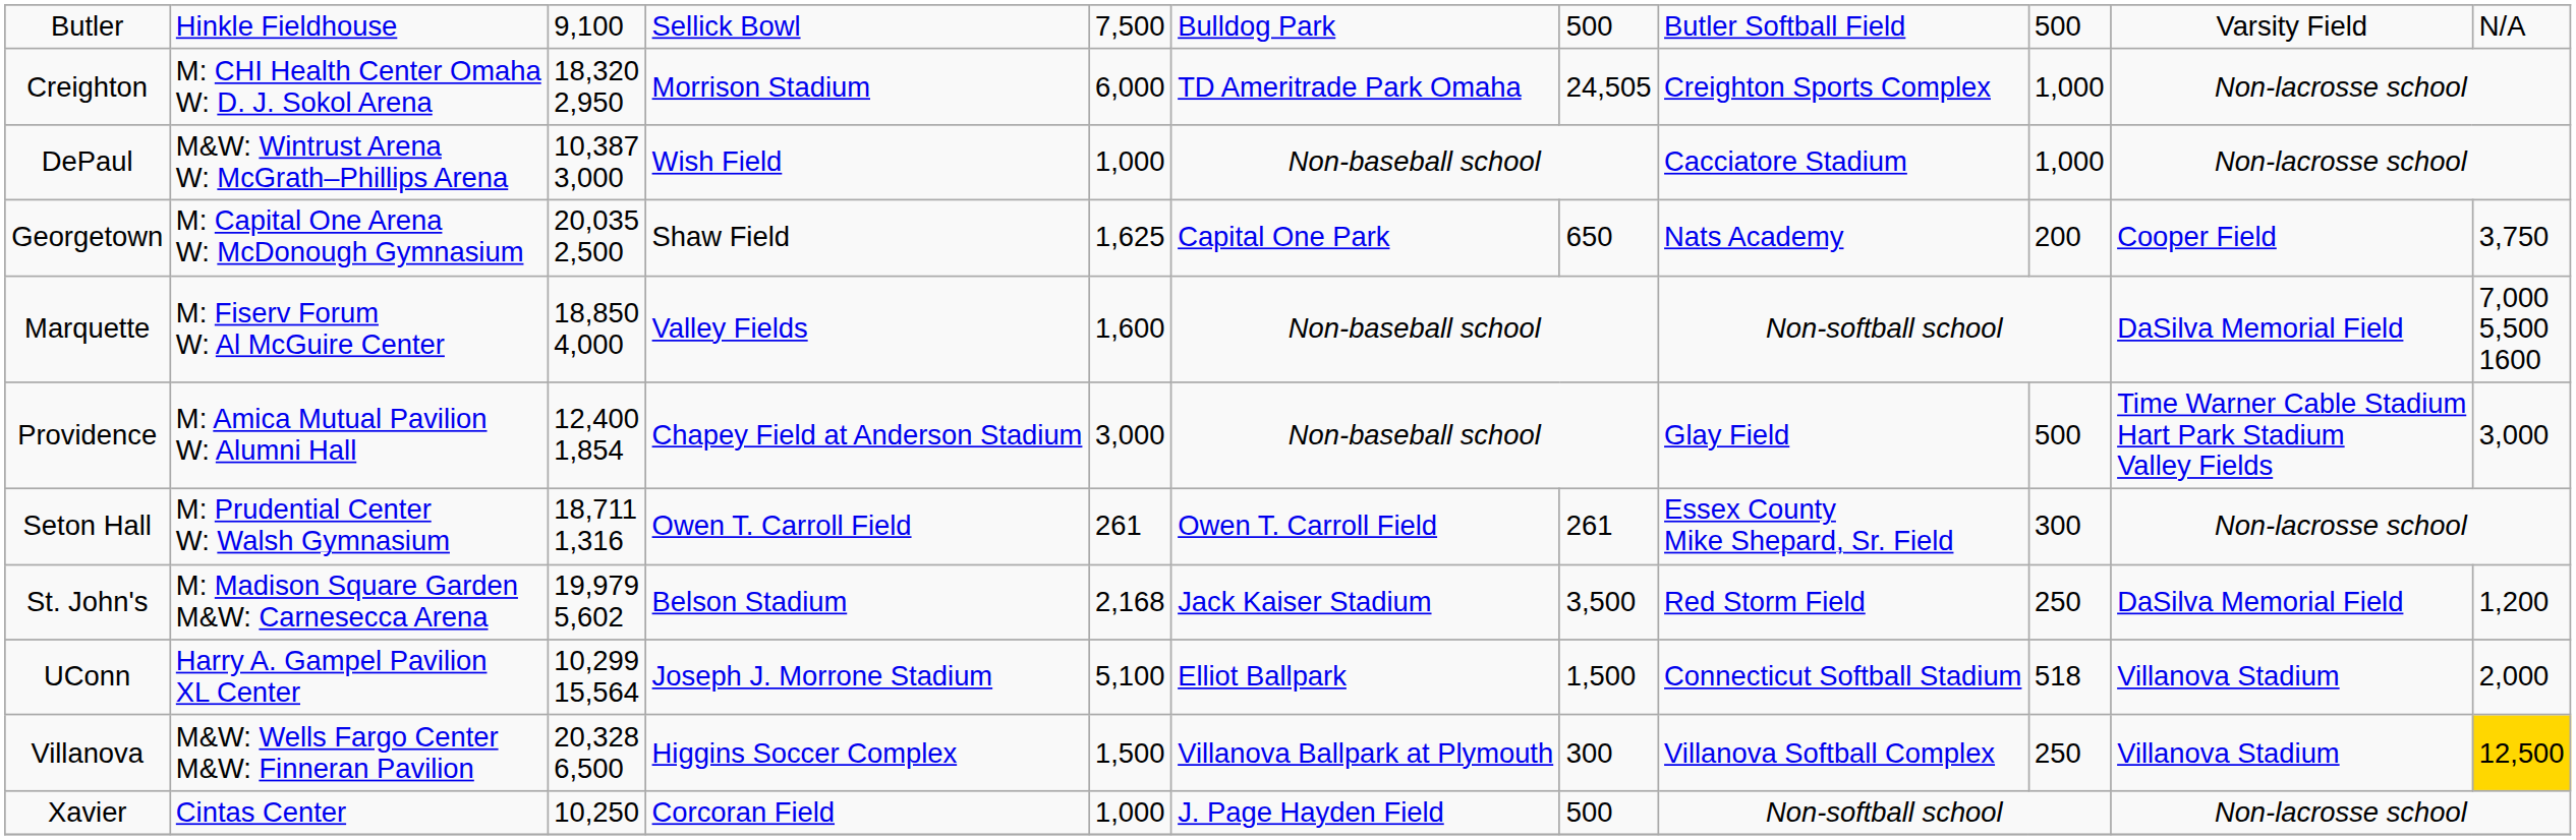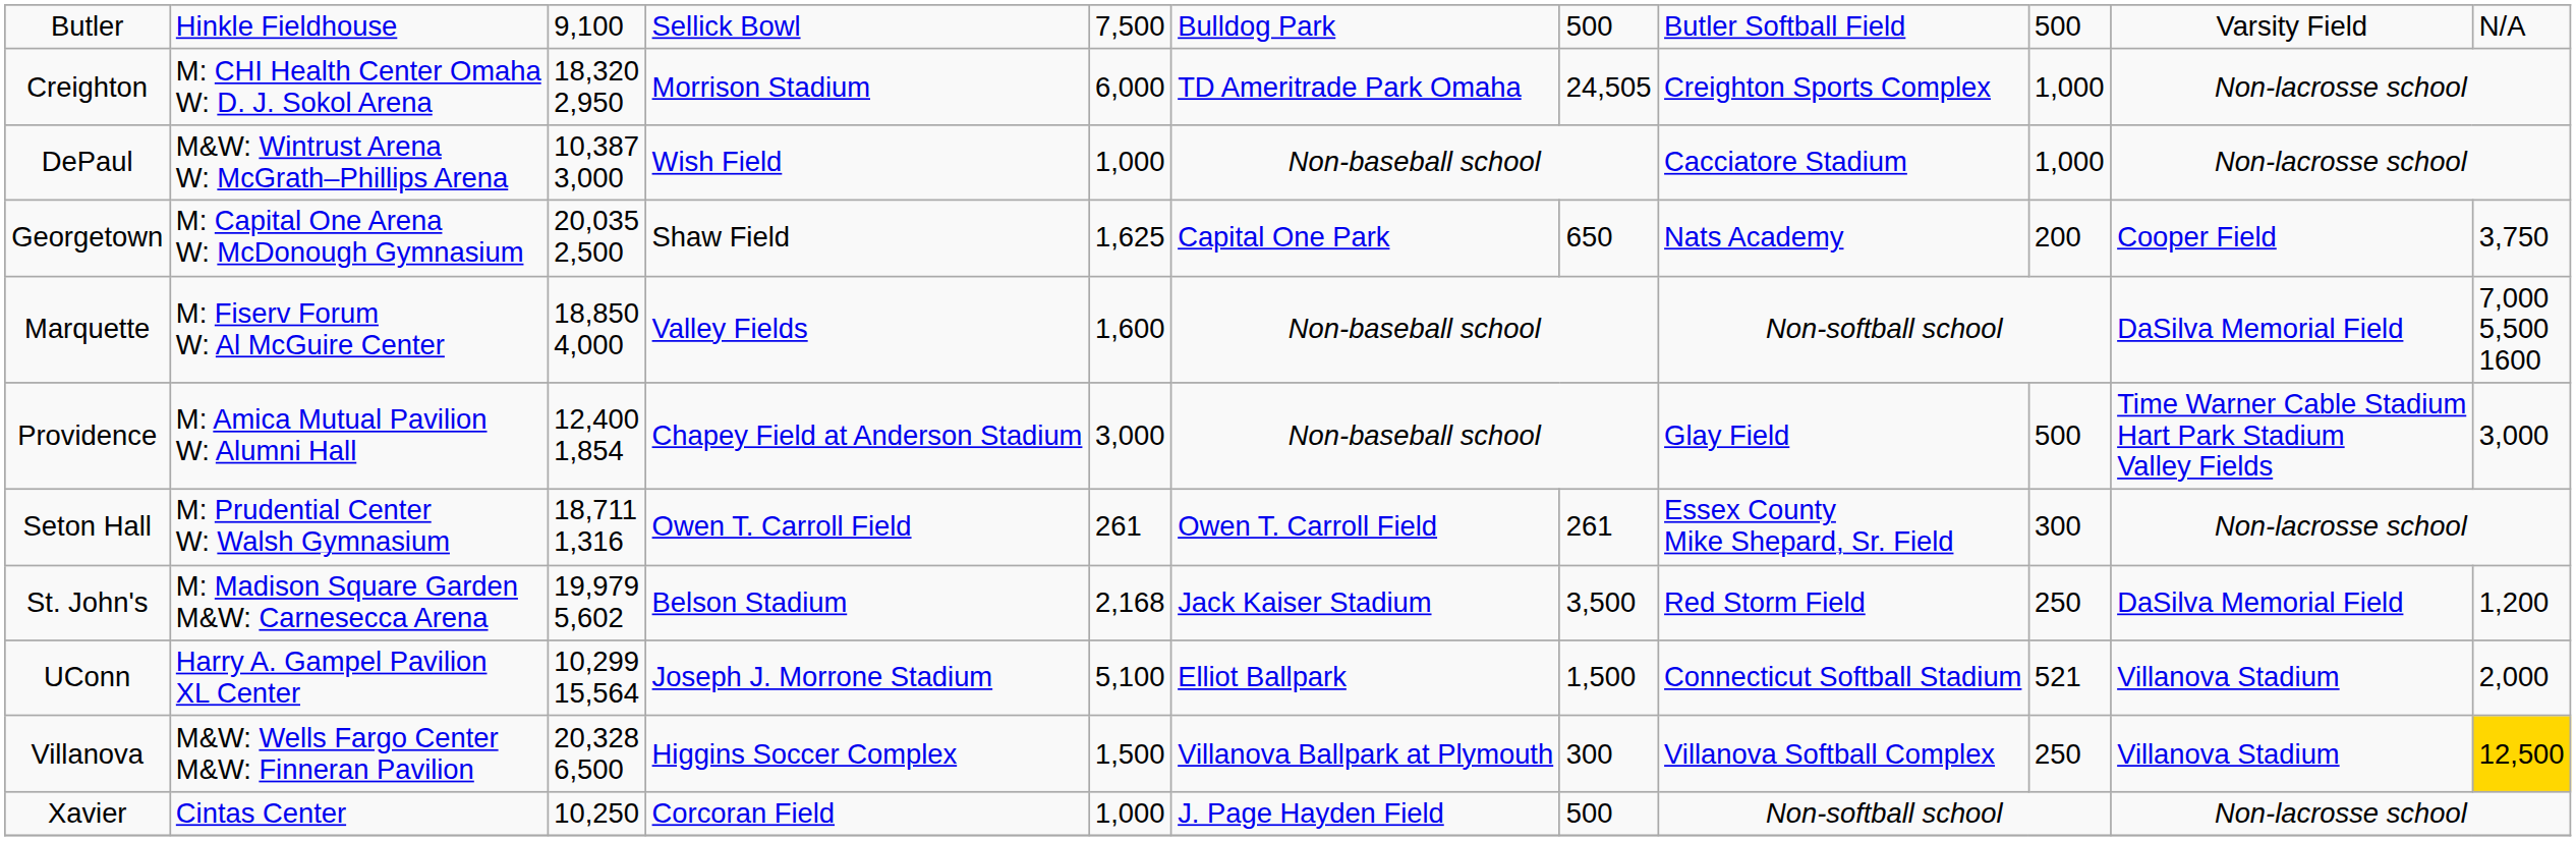UConn | column 9: 518 -> 521
